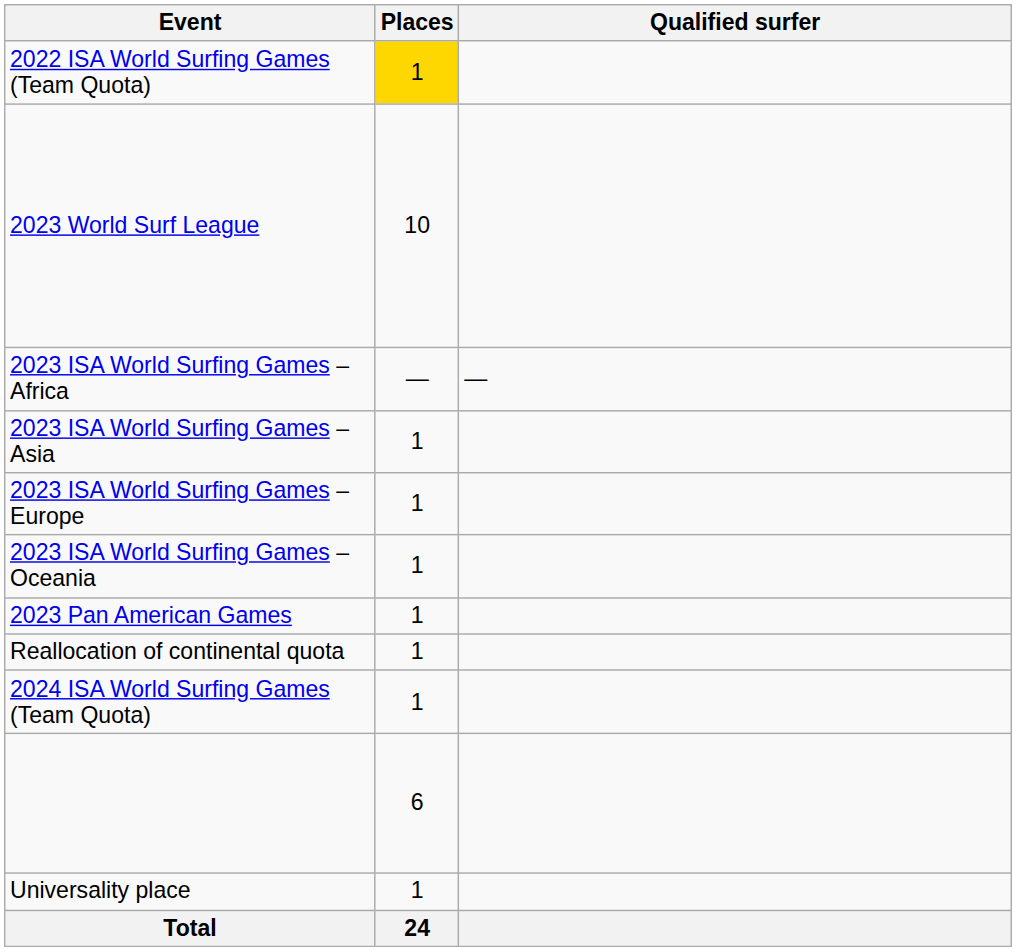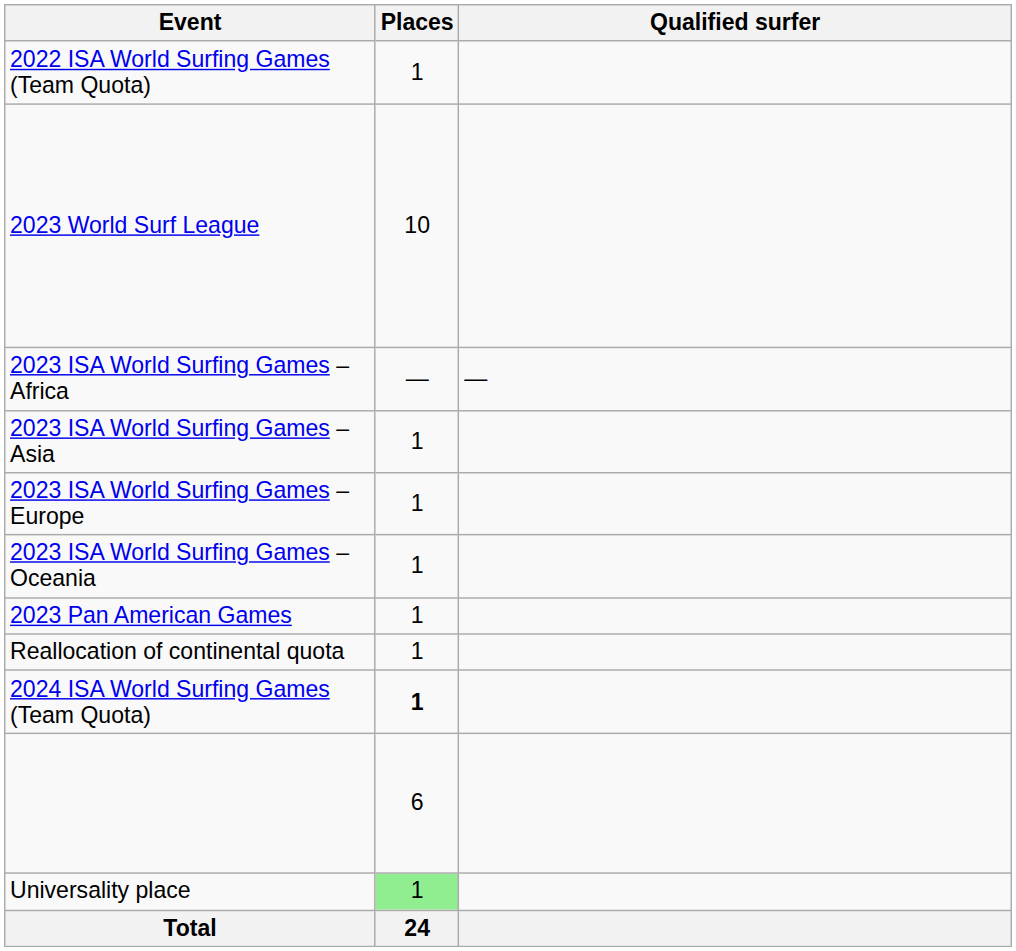2022 ISA World Surfing Games (Team Quota) | Places: gold background -> no background
2024 ISA World Surfing Games (Team Quota) | Places: normal -> bold
Universality place | Places: no background -> lightgreen background
